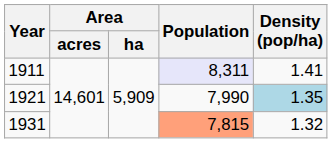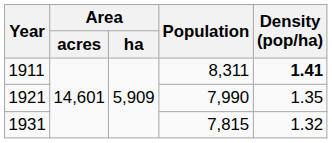1911 | Population: lavender background -> no background
1911 | Density (pop/ha): normal -> bold
1921 | Density (pop/ha): lightblue background -> no background
1931 | Population: lightsalmon background -> no background
